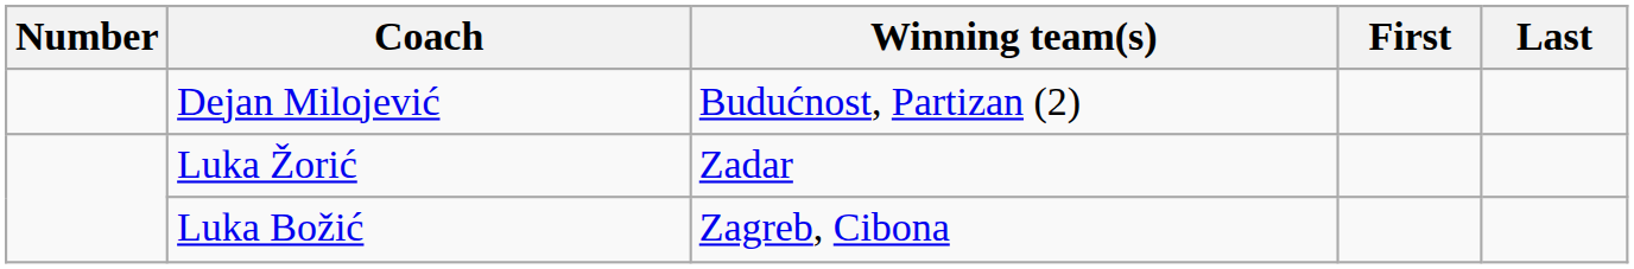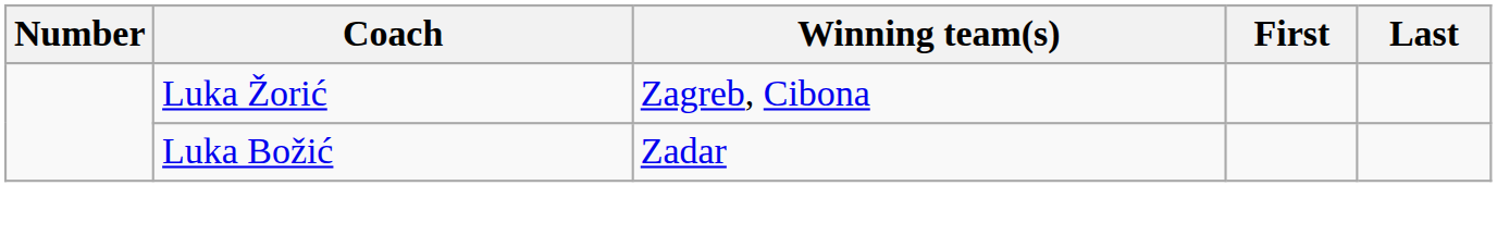- row: Dejan Milojević | Budućnost, Partizan (2)
Luka Žorić | Winning team(s): Zadar -> Zagreb, Cibona
Luka Božić | Winning team(s): Zagreb, Cibona -> Zadar
